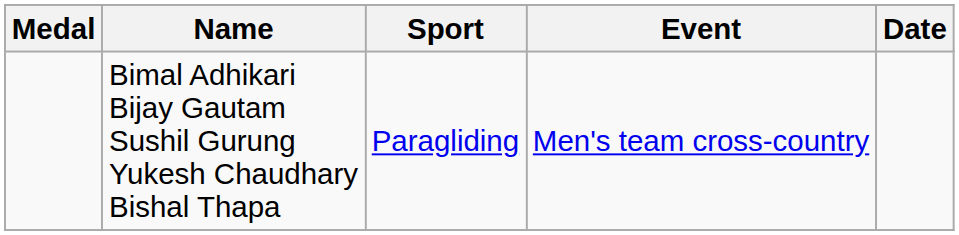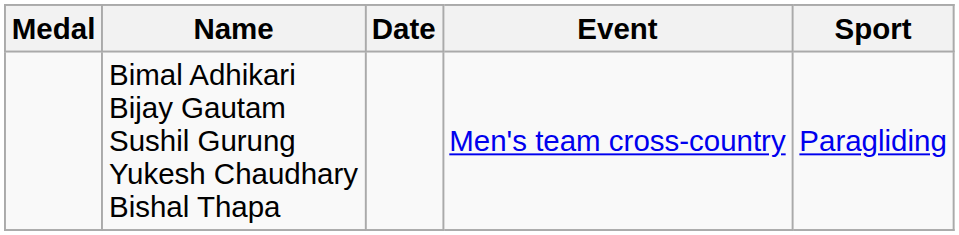columns swapped: Sport <-> Date
